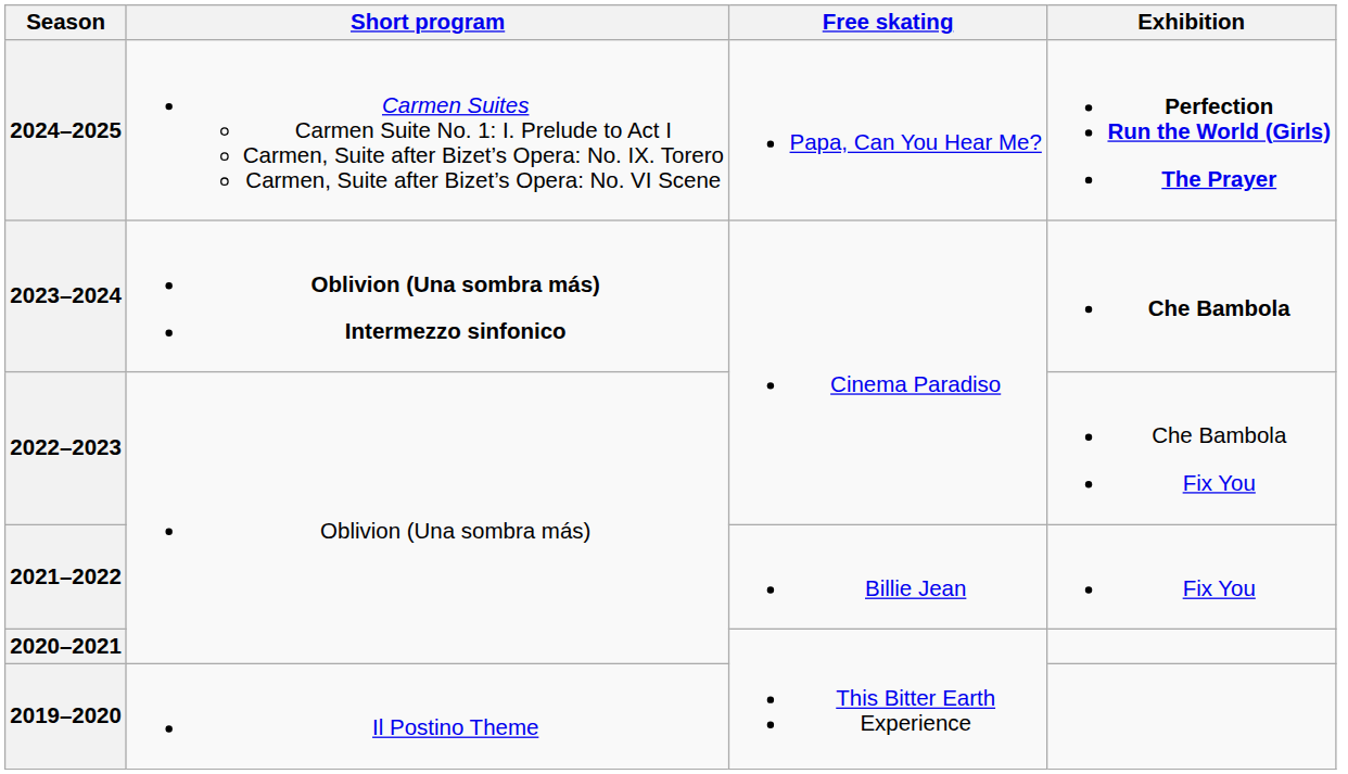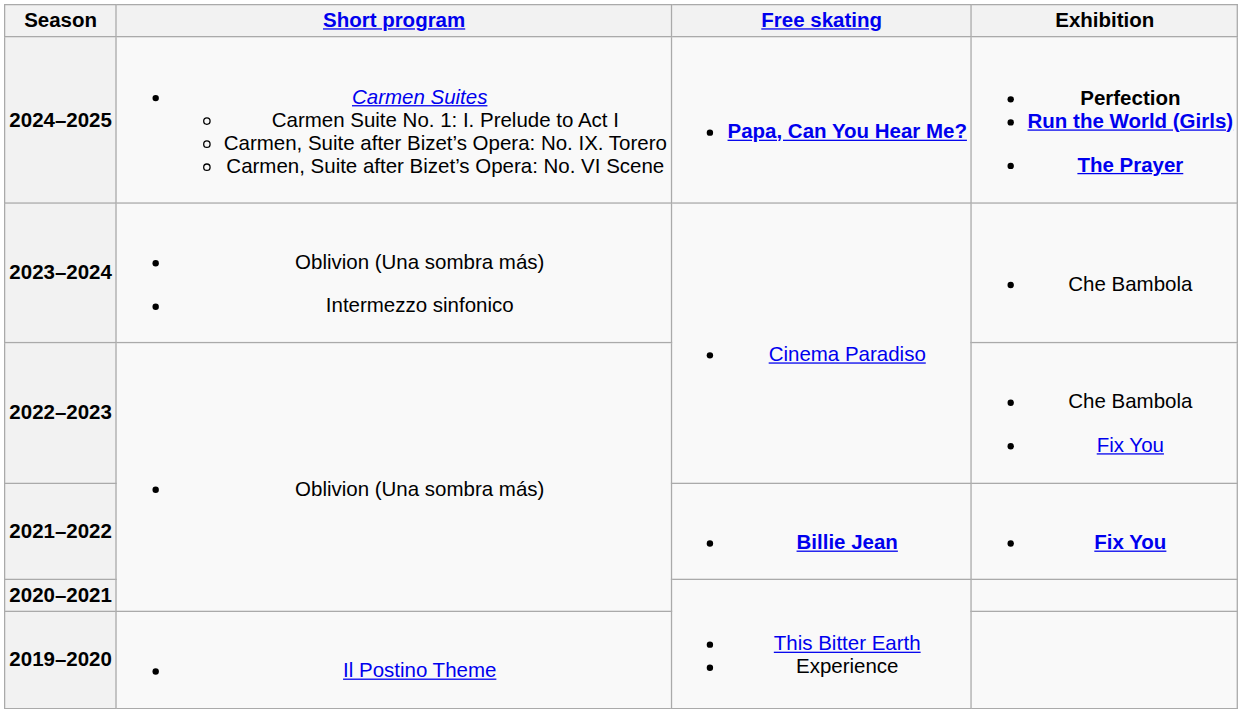2024–2025 | Free skating: normal -> bold
2023–2024 | Short program: bold -> normal
2023–2024 | Exhibition: bold -> normal
2021–2022 | Free skating: normal -> bold
2021–2022 | Exhibition: normal -> bold
